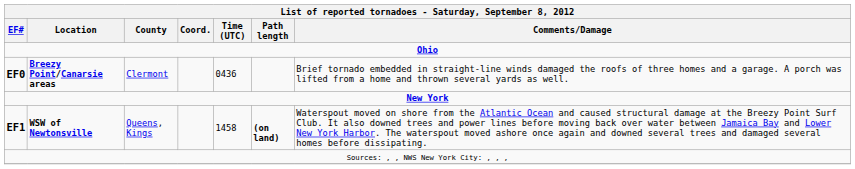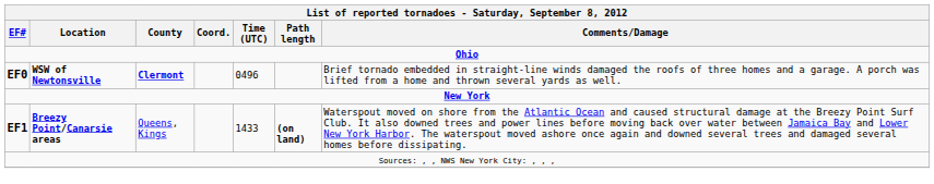EF0 | Location: Breezy Point/Canarsie areas -> WSW of Newtonsville
EF0 | County: normal -> bold
EF0 | Time (UTC): 0436 -> 0496
EF1 | Location: WSW of Newtonsville -> Breezy Point/Canarsie areas
EF1 | Time (UTC): 1458 -> 1433
